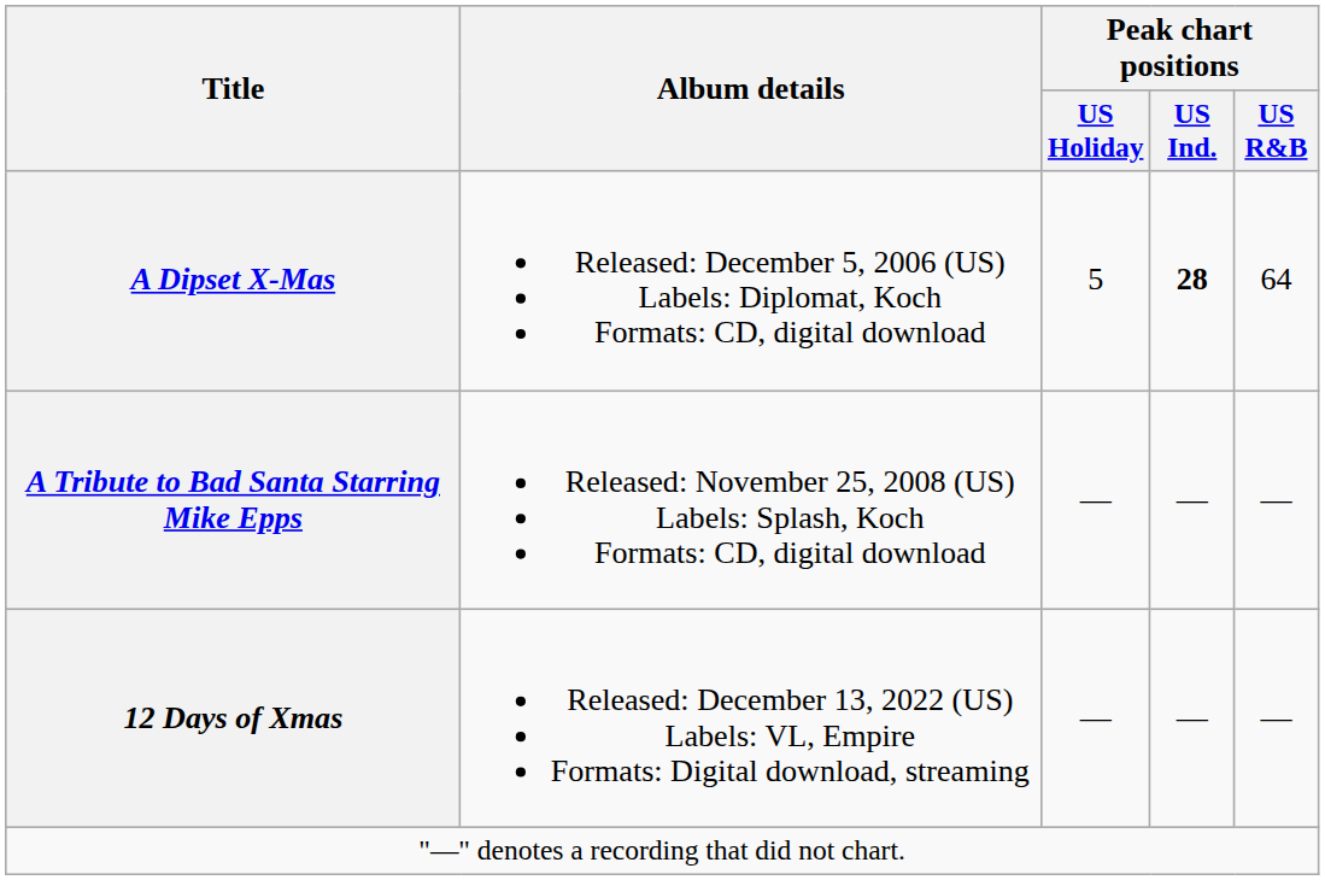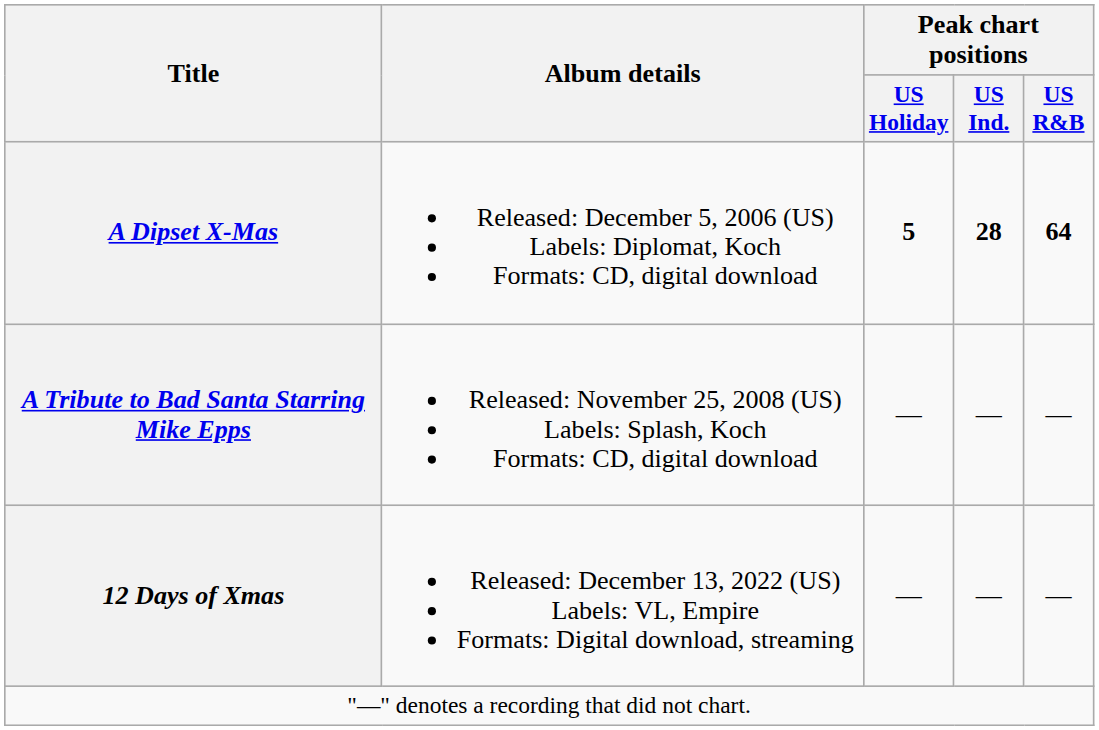A Dipset X-Mas | Peak chart positions / US Holiday: normal -> bold
A Dipset X-Mas | Peak chart positions / US R&B: normal -> bold
